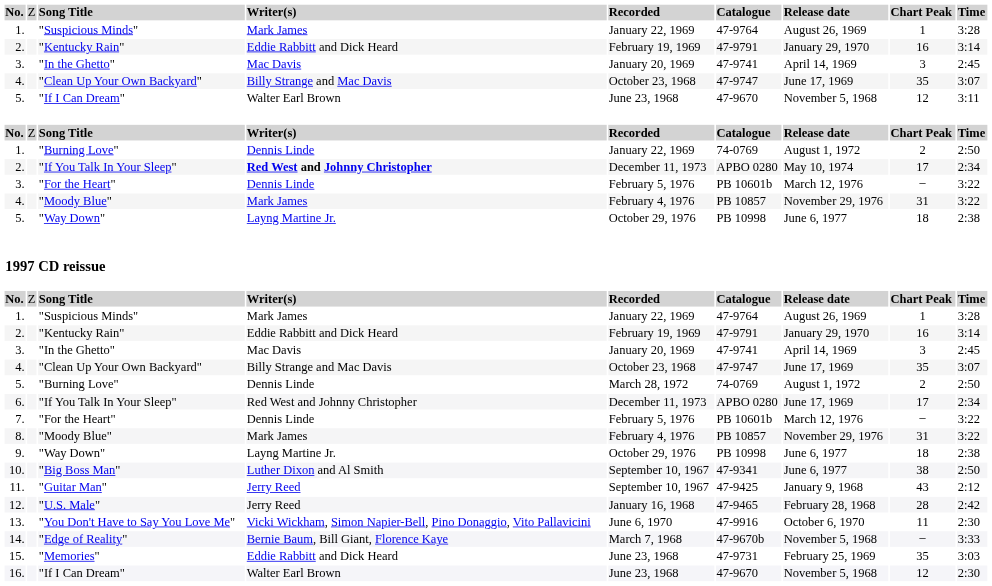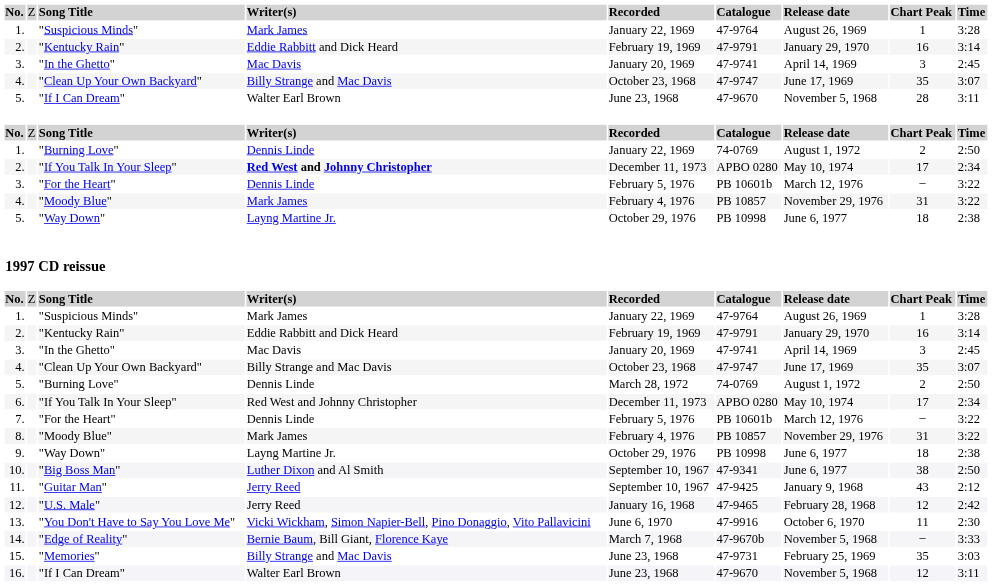5. / "If I Can Dream" | column 8: 12 -> 28
6. | column 7: June 17, 1969 -> May 10, 1974
12. | column 8: 28 -> 12
15. | column 4: Eddie Rabbitt and Dick Heard -> Billy Strange and Mac Davis
16. | column 9: 2:30 -> 3:11
